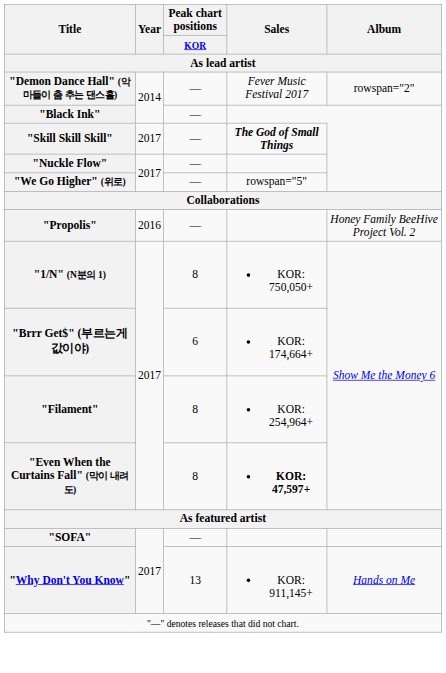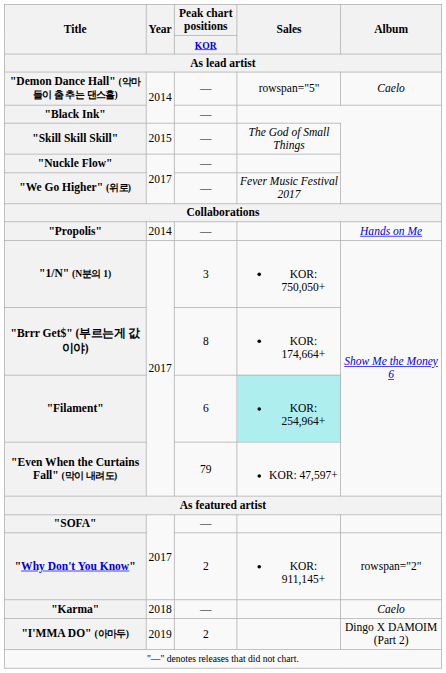"Demon Dance Hall" (악마들이 춤 추는 댄스홀) | Sales: Fever Music Festival 2017 -> rowspan="5"
"Demon Dance Hall" (악마들이 춤 추는 댄스홀) | Album: rowspan="2" -> Caelo
"Skill Skill Skill" | Year: 2017 -> 2015
"Skill Skill Skill" | Sales: bold -> normal
"We Go Higher" (위로) | Sales: rowspan="5" -> Fever Music Festival 2017
"Propolis" | Year: 2016 -> 2014
"Propolis" | Album: Honey Family BeeHive Project Vol. 2 -> Hands on Me
"1/N" (N분의 1) | Peak chart positions / KOR: 8 -> 3
"Brrr Get$" (부르는게 값이야) | Peak chart positions / KOR: 6 -> 8
"Filament" | Peak chart positions / KOR: 8 -> 6
"Filament" | Sales: no background -> paleturquoise background
"Even When the Curtains Fall" (막이 내려도) | Peak chart positions / KOR: 8 -> 79
"Even When the Curtains Fall" (막이 내려도) | Sales: bold -> normal
"Why Don't You Know" | Peak chart positions / KOR: 13 -> 2
"Why Don't You Know" | Album: Hands on Me -> rowspan="2"
+ row: "Karma" | 2018 | — | Caelo
+ row: "I'MMA DO" (아마두) | 2019 | 2 | Dingo X DAMOIM (Part 2)
